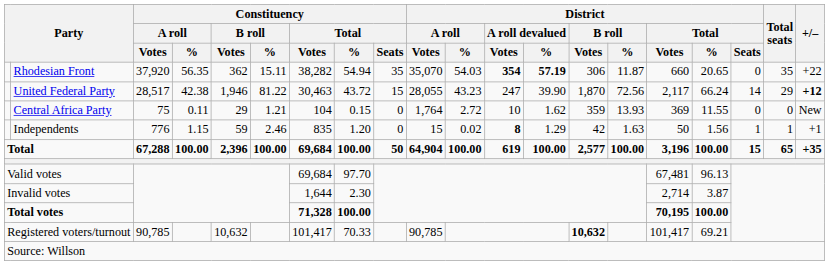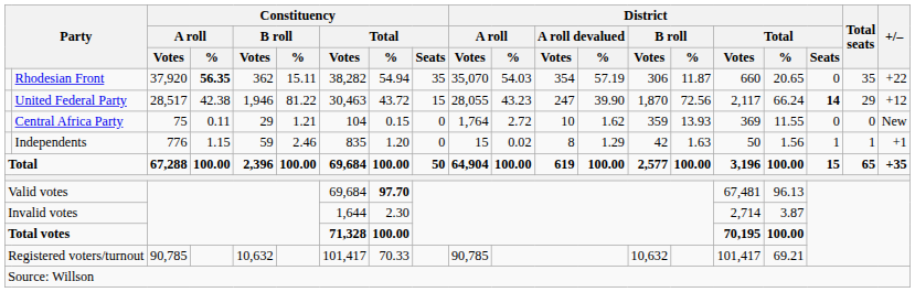Rhodesian Front | Constituency / A roll / %: normal -> bold
Rhodesian Front | District / A roll devalued / Votes: bold -> normal
Rhodesian Front | District / A roll devalued / %: bold -> normal
United Federal Party | District / Total / Seats: normal -> bold
United Federal Party | +/–: bold -> normal
Independents | District / A roll devalued / Votes: bold -> normal
Valid votes | Constituency / Total / %: normal -> bold
Registered voters/turnout | District / B roll / Votes: bold -> normal
